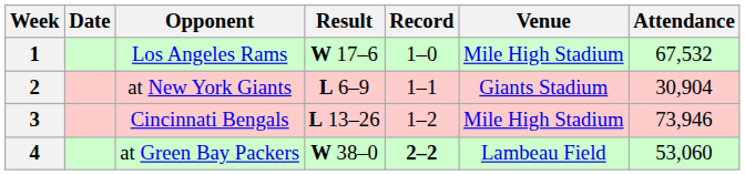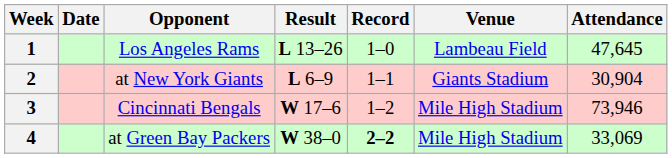1 | Result: W 17–6 -> L 13–26
1 | Venue: Mile High Stadium -> Lambeau Field
1 | Attendance: 67,532 -> 47,645
3 | Result: L 13–26 -> W 17–6
4 | Venue: Lambeau Field -> Mile High Stadium
4 | Attendance: 53,060 -> 33,069
